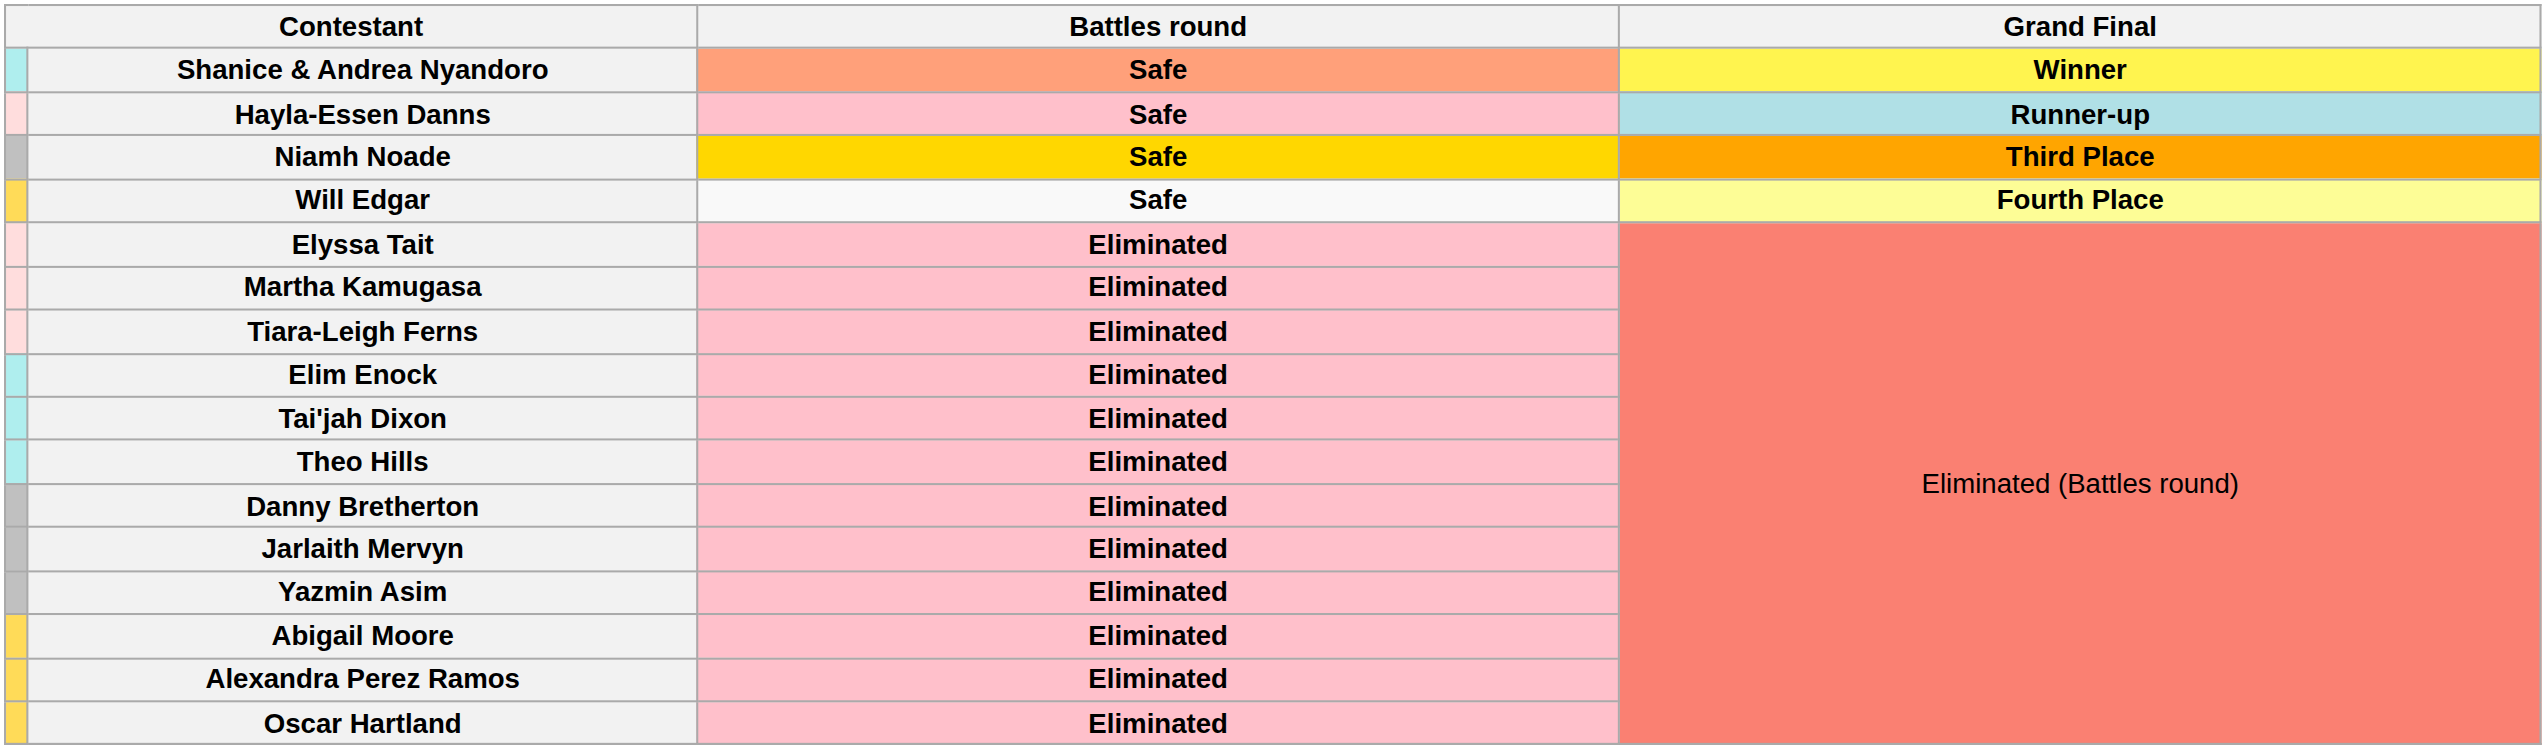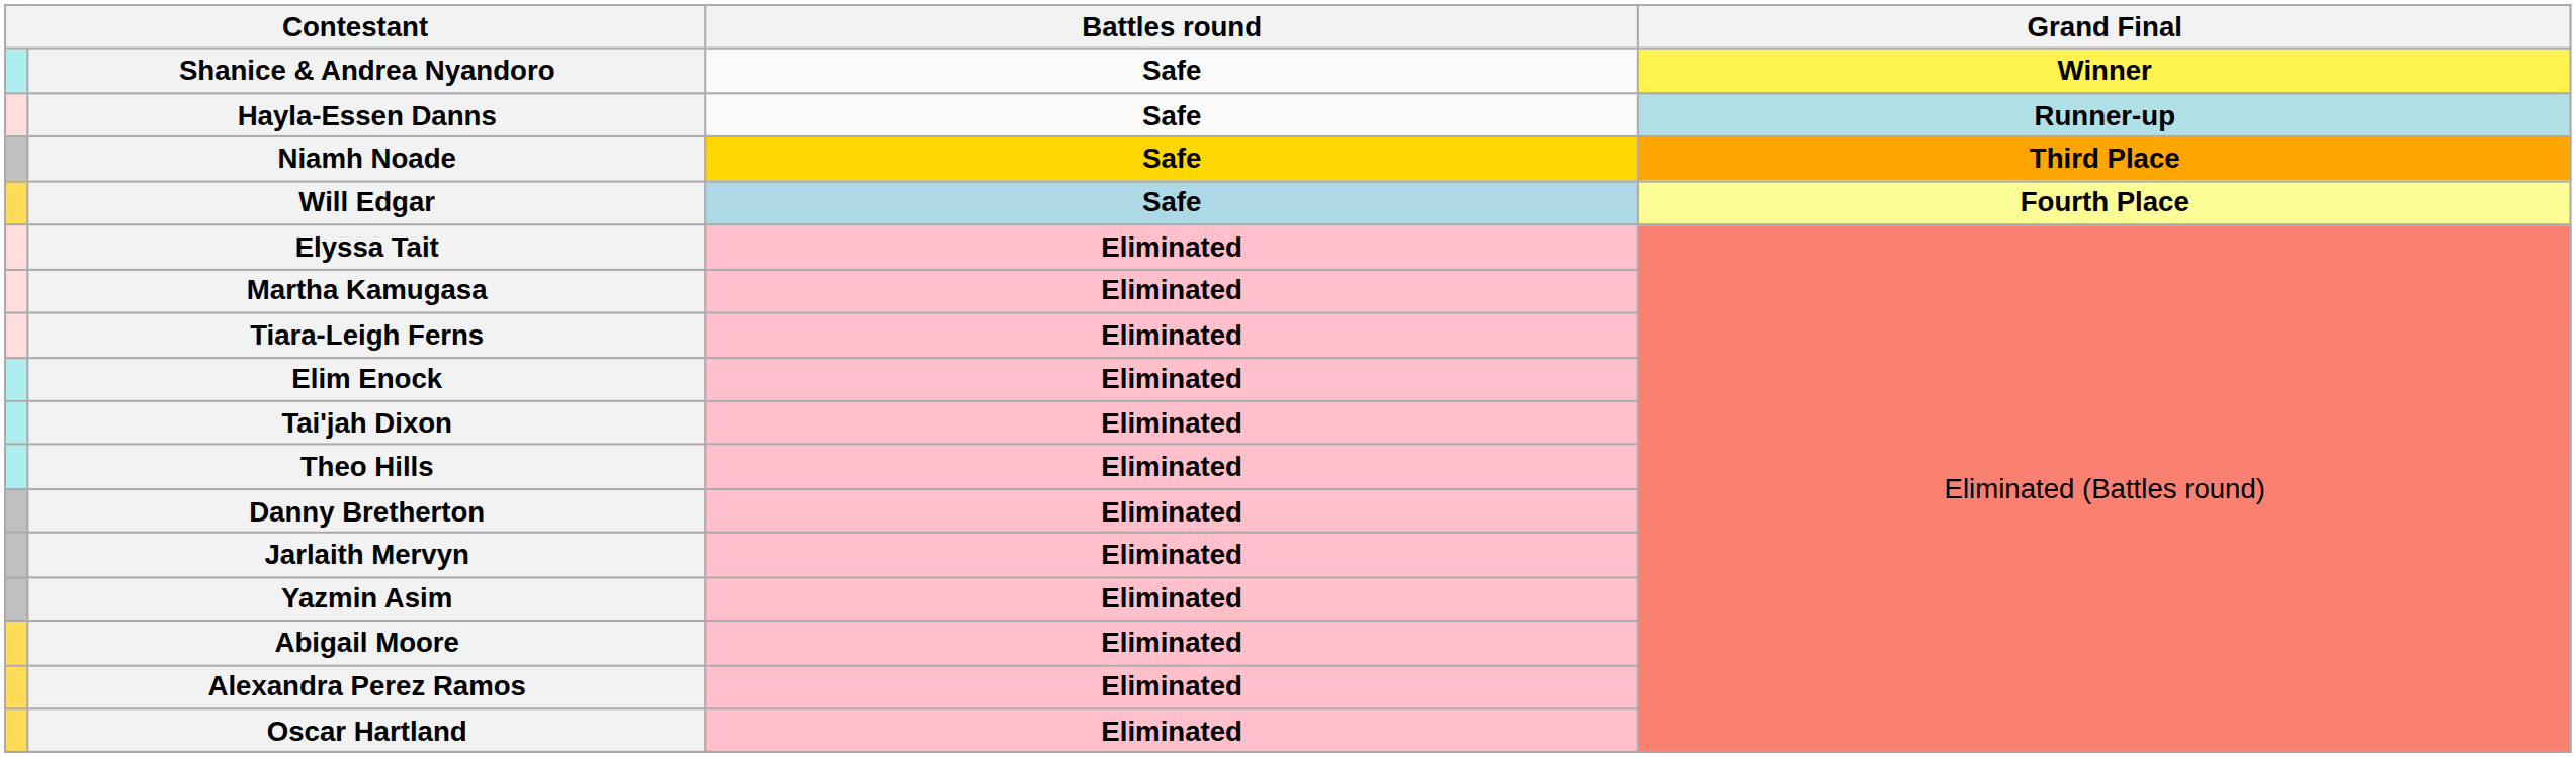Shanice & Andrea Nyandoro | Battles round: lightsalmon background -> no background
Hayla-Essen Danns | Battles round: pink background -> no background
Will Edgar | Battles round: no background -> lightblue background
